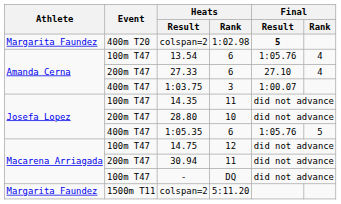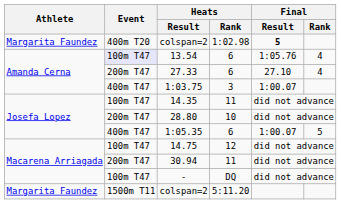13.54 | Event: no background -> lavender background
1:05.35 | Final / Result: 1:05.76 -> 1:00.07
